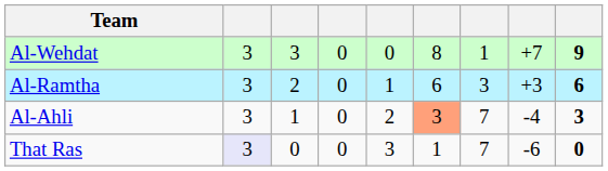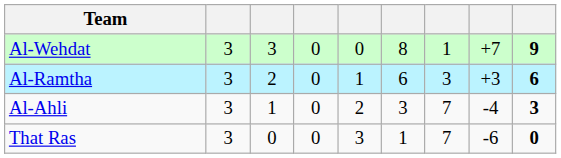Al-Ahli | column 6: lightsalmon background -> no background
That Ras | column 2: lavender background -> no background
